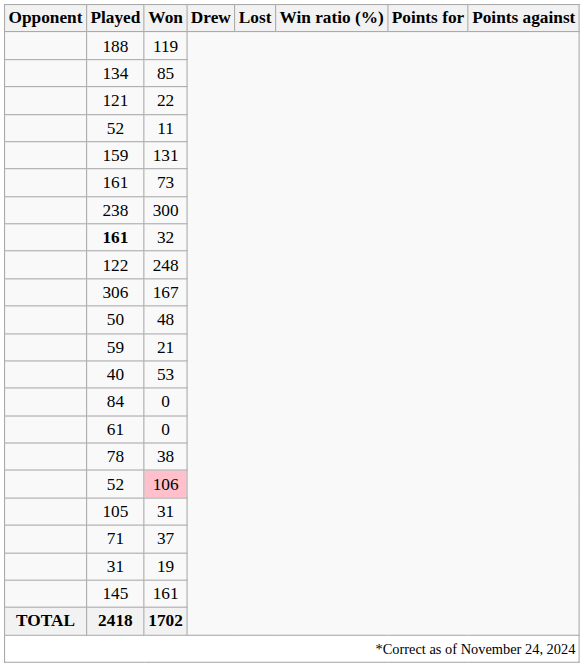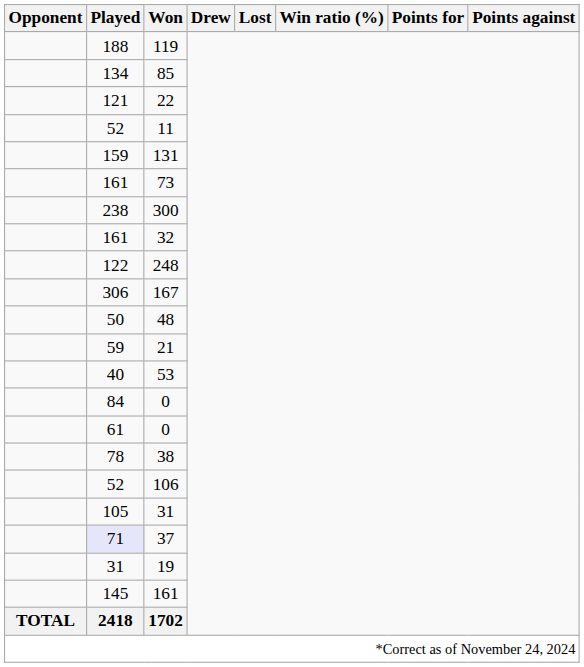32 | Played: bold -> normal
106 | Won: pink background -> no background
37 | Played: no background -> lavender background
